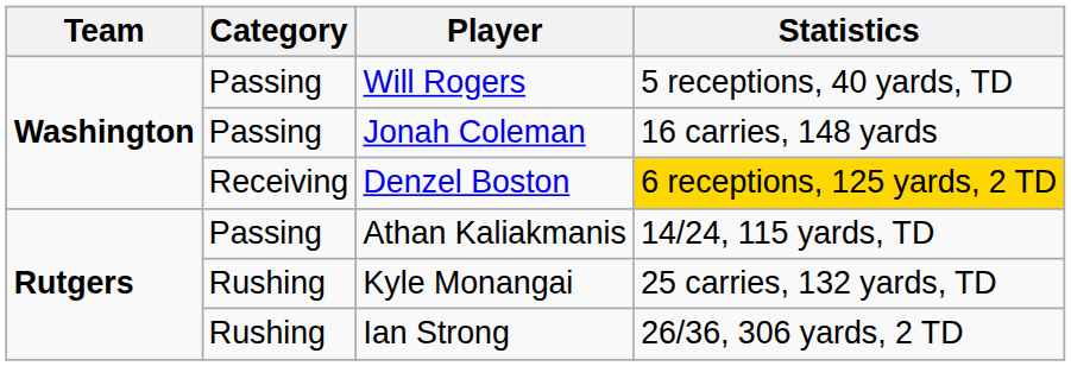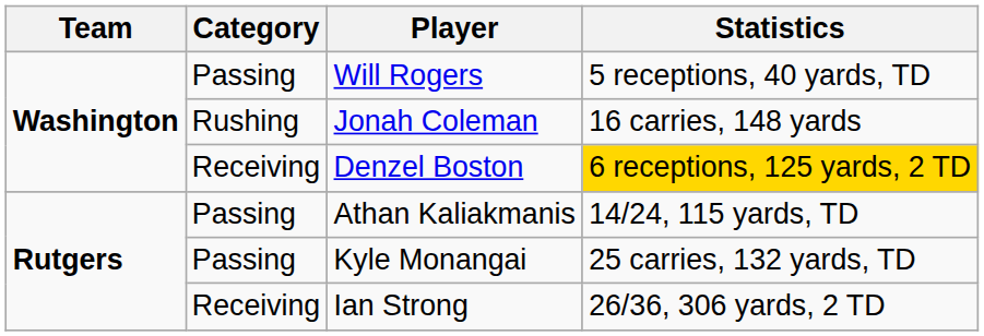Jonah Coleman | Category: Passing -> Rushing
Kyle Monangai | Category: Rushing -> Passing
Ian Strong | Category: Rushing -> Receiving
